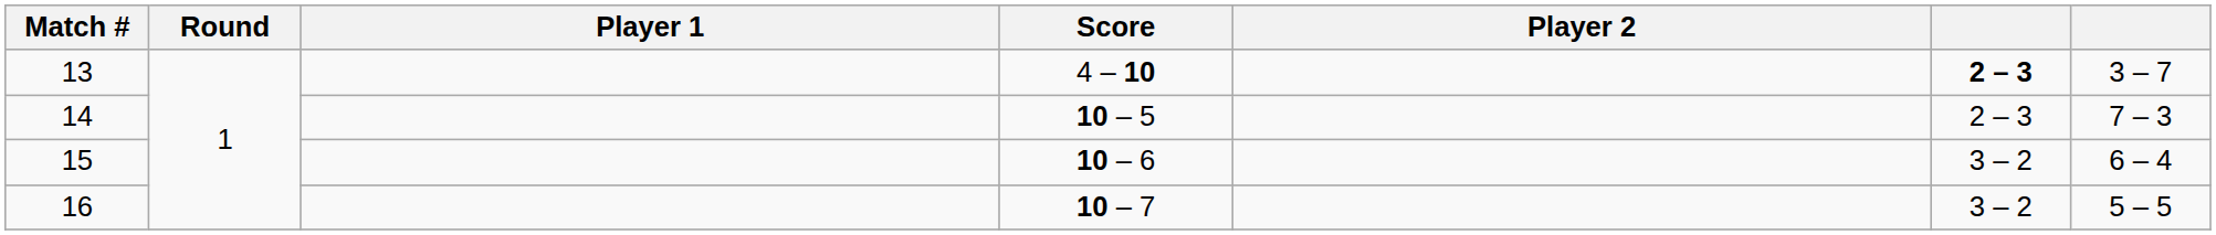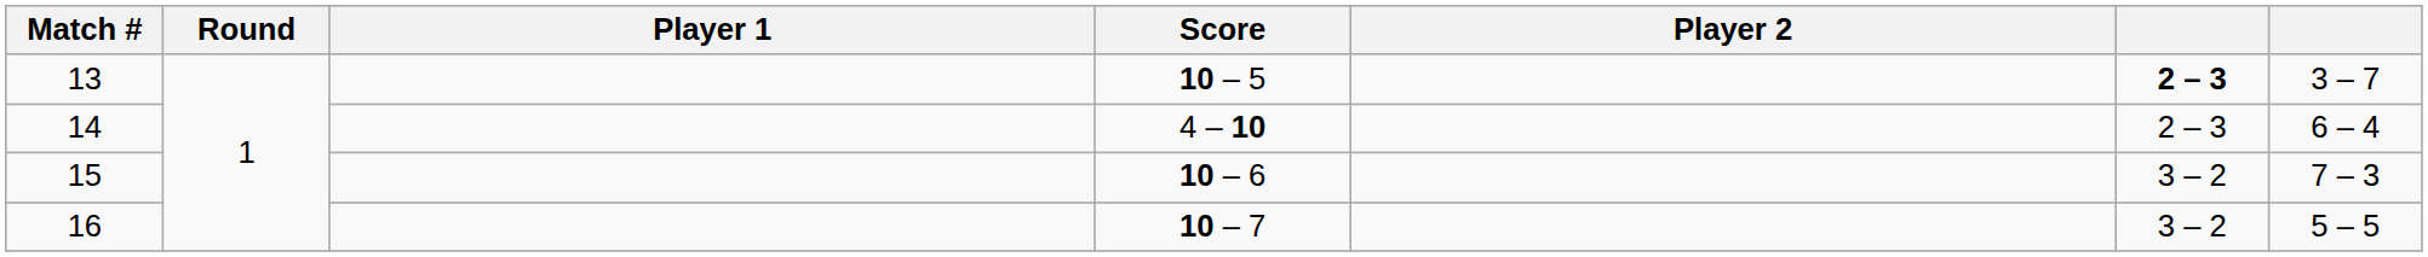13 | Score: 4 – 10 -> 10 – 5
14 | Score: 10 – 5 -> 4 – 10
14 | column 7: 7 – 3 -> 6 – 4
15 | column 7: 6 – 4 -> 7 – 3
